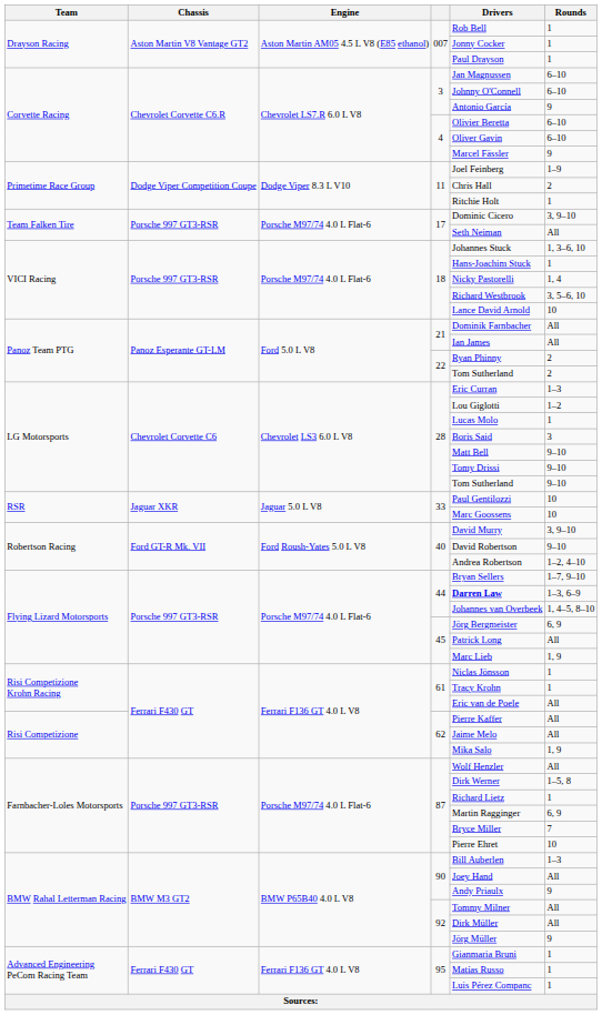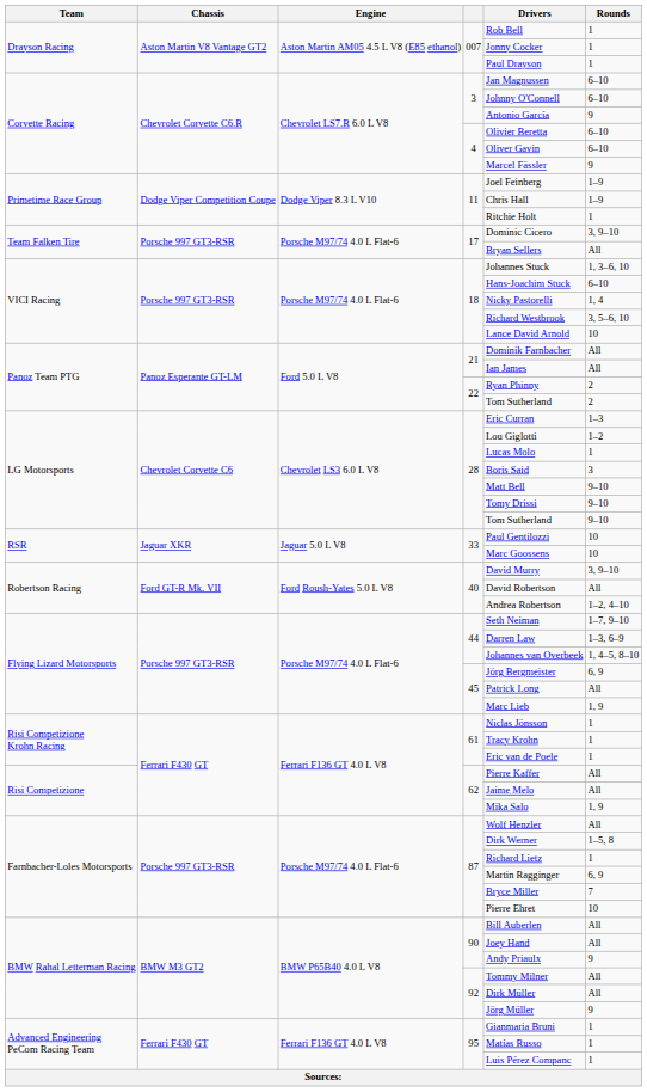row 12 | Rounds: 2 -> 1–9
row 15 | Drivers: Seth Neiman -> Bryan Sellers
row 17 | Rounds: 1 -> 6–10
row 35 | Rounds: 9–10 -> All
row 37 | Drivers: Bryan Sellers -> Seth Neiman
row 38 | Drivers: bold -> normal
row 45 | Rounds: All -> 1
row 55 | Rounds: 1–3 -> All
